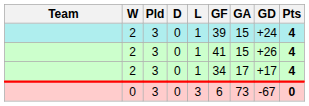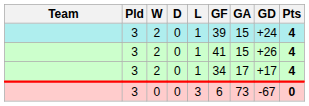columns swapped: Pld <-> W
